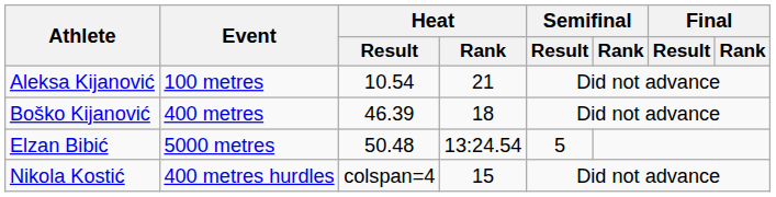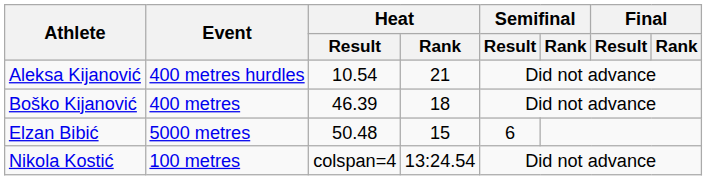Aleksa Kijanović | Event: 100 metres -> 400 metres hurdles
Elzan Bibić | Heat / Rank: 13:24.54 -> 15
Elzan Bibić | Semifinal / Result: 5 -> 6
Nikola Kostić | Event: 400 metres hurdles -> 100 metres
Nikola Kostić | Heat / Rank: 15 -> 13:24.54
